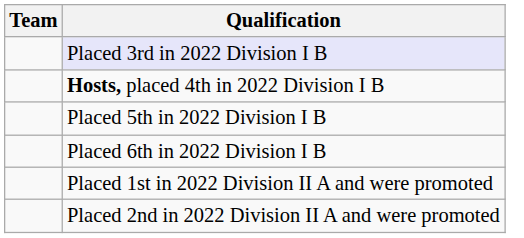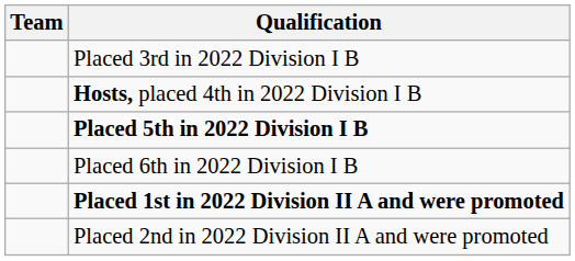Placed 3rd in 2022 Division I B | Qualification: lavender background -> no background
Placed 5th in 2022 Division I B | Qualification: normal -> bold
Placed 1st in 2022 Division II A and were promoted | Qualification: normal -> bold
